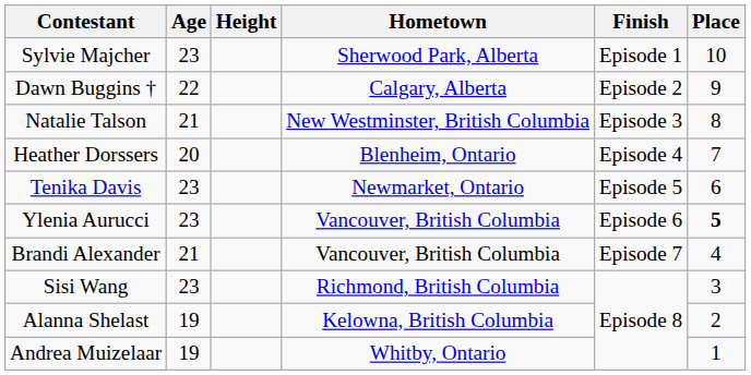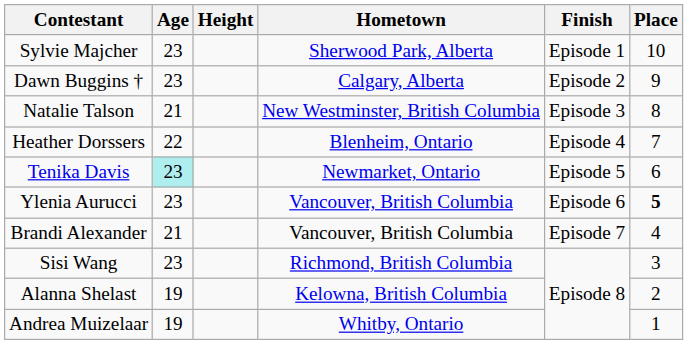Dawn Buggins † | Age: 22 -> 23
Heather Dorssers | Age: 20 -> 22
Tenika Davis | Age: no background -> paleturquoise background
